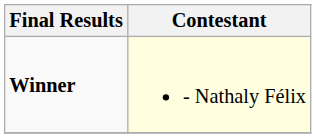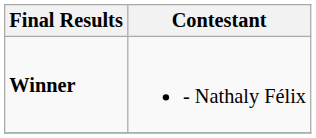Winner | Contestant: lightyellow background -> no background
